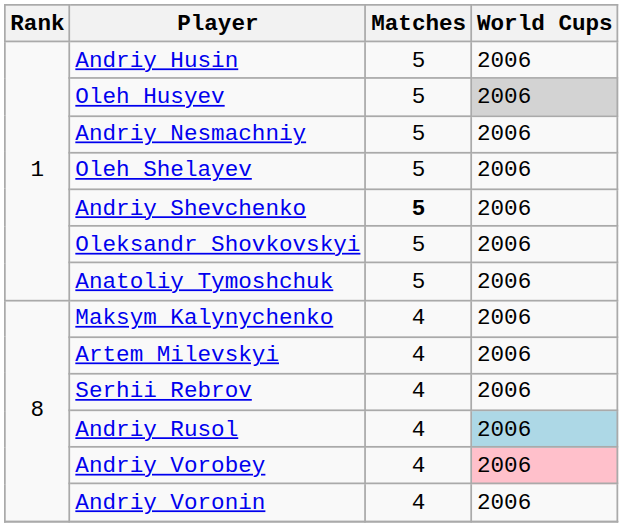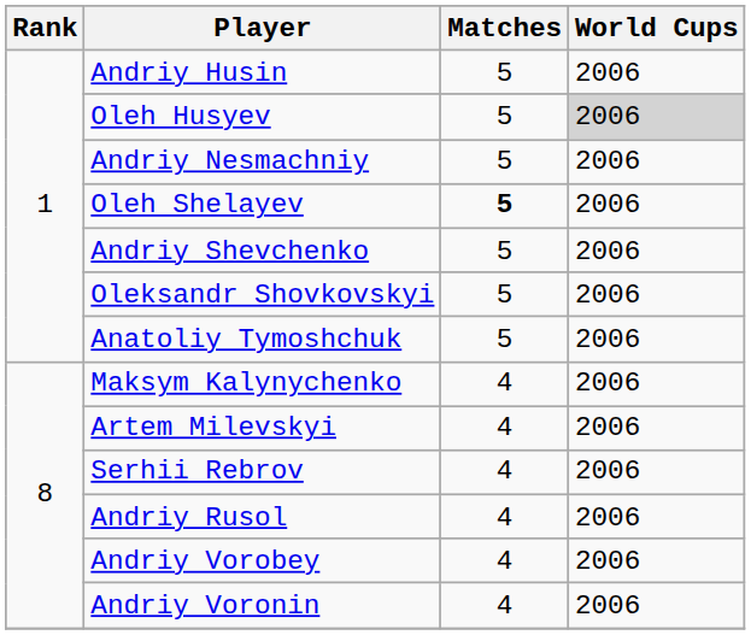Oleh Shelayev | Matches: normal -> bold
Andriy Shevchenko | Matches: bold -> normal
Andriy Rusol | World Cups: lightblue background -> no background
Andriy Vorobey | World Cups: pink background -> no background
